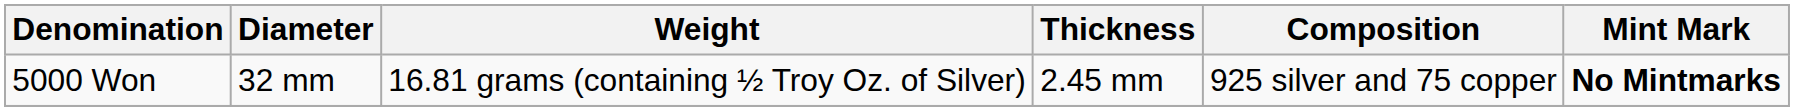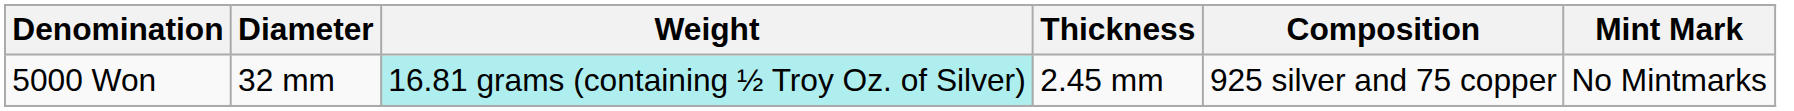5000 Won | Weight: no background -> paleturquoise background
5000 Won | Mint Mark: bold -> normal
